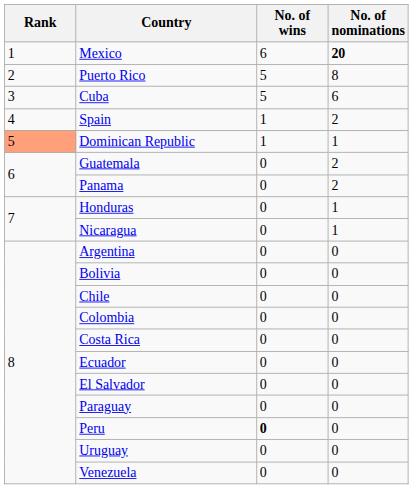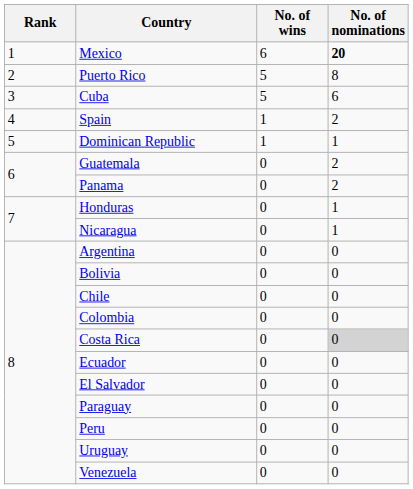Dominican Republic | Rank: lightsalmon background -> no background
Costa Rica | No. of nominations: no background -> lightgrey background
Peru | No. of wins: bold -> normal
